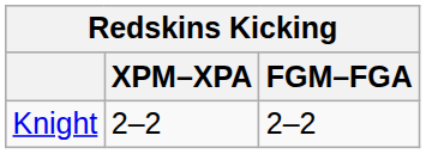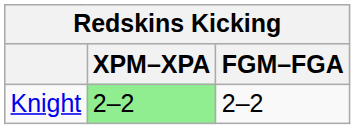Knight | XPM–XPA: no background -> lightgreen background
